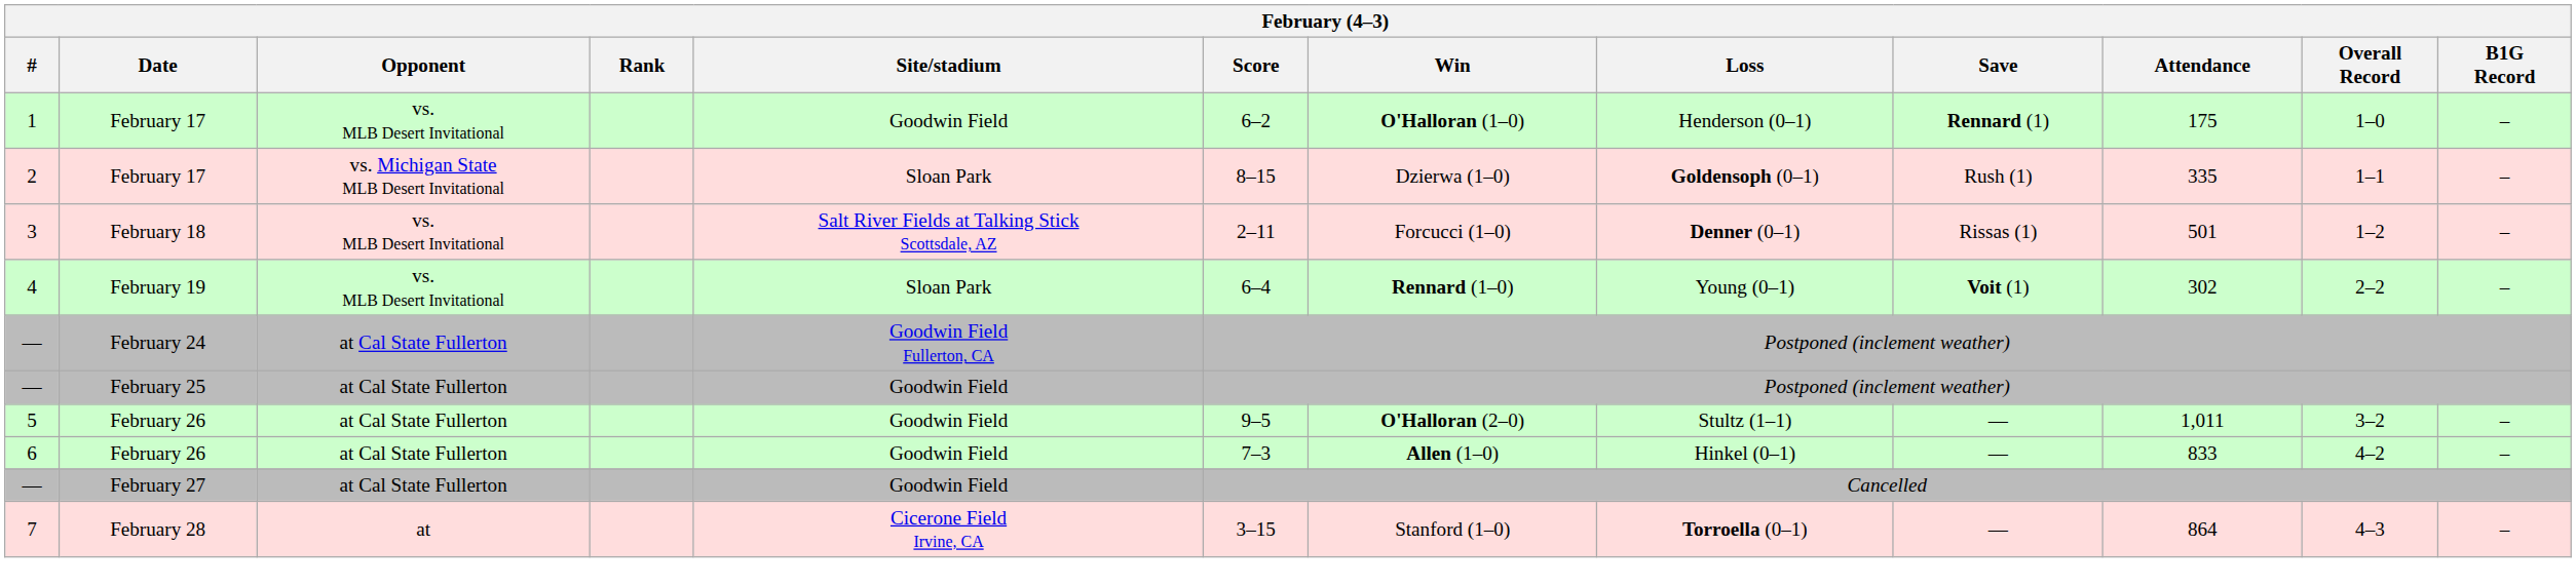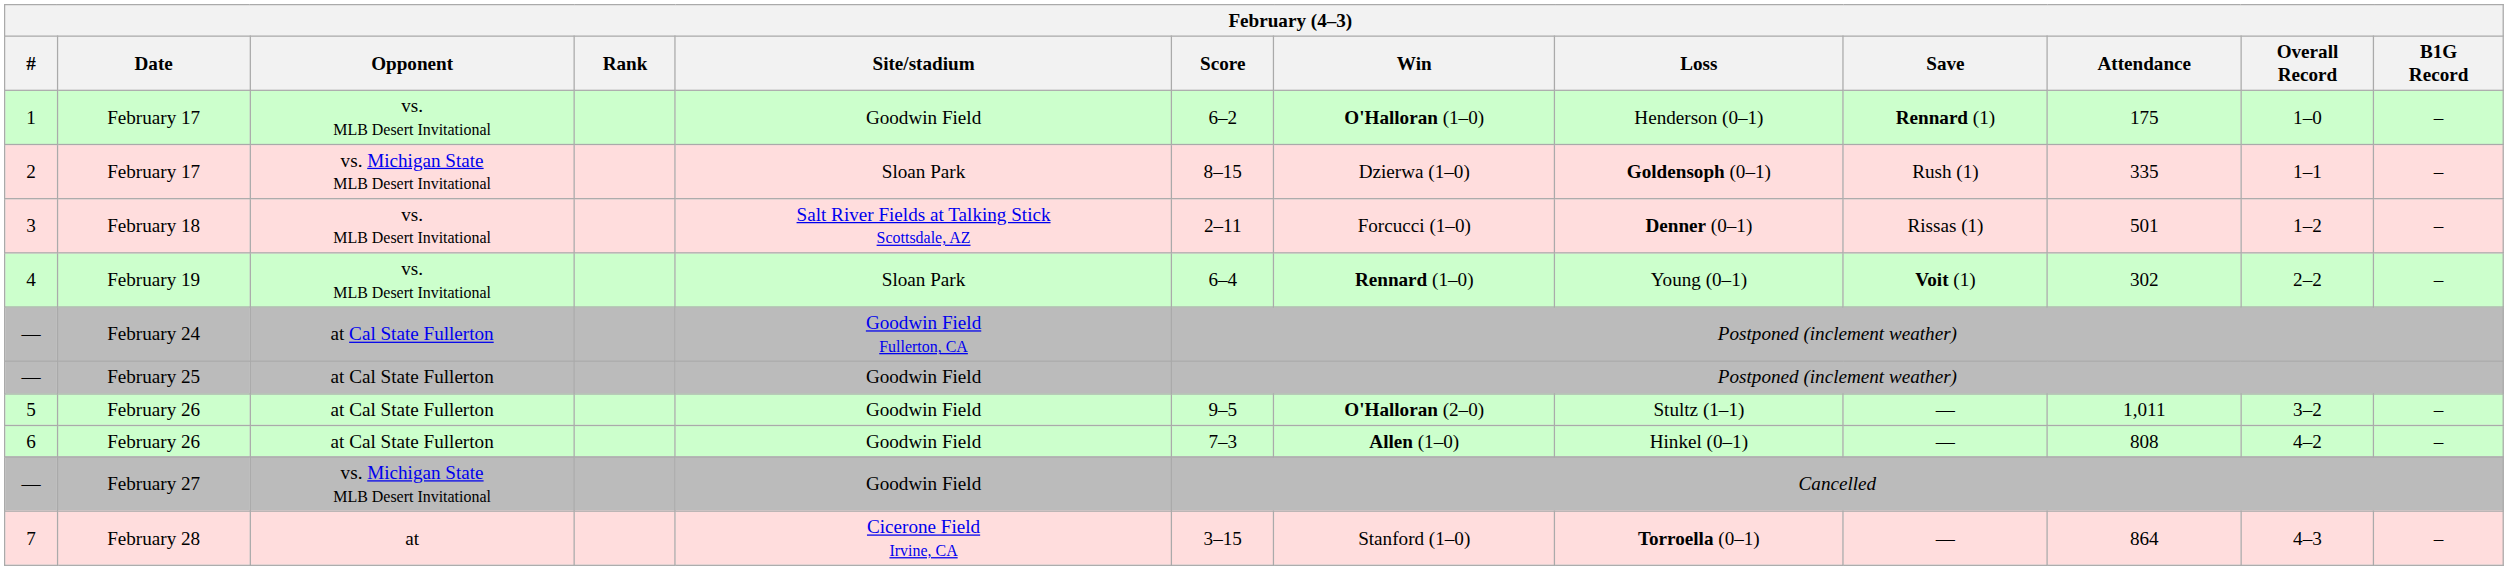6 | February (4–3) / Attendance: 833 -> 808
— / February 27 | February (4–3) / Opponent: at Cal State Fullerton -> vs. Michigan State MLB Desert Invitational
